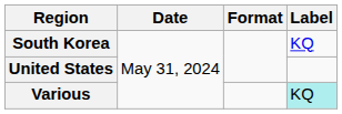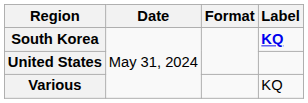South Korea | Label: normal -> bold
Various | Label: paleturquoise background -> no background
